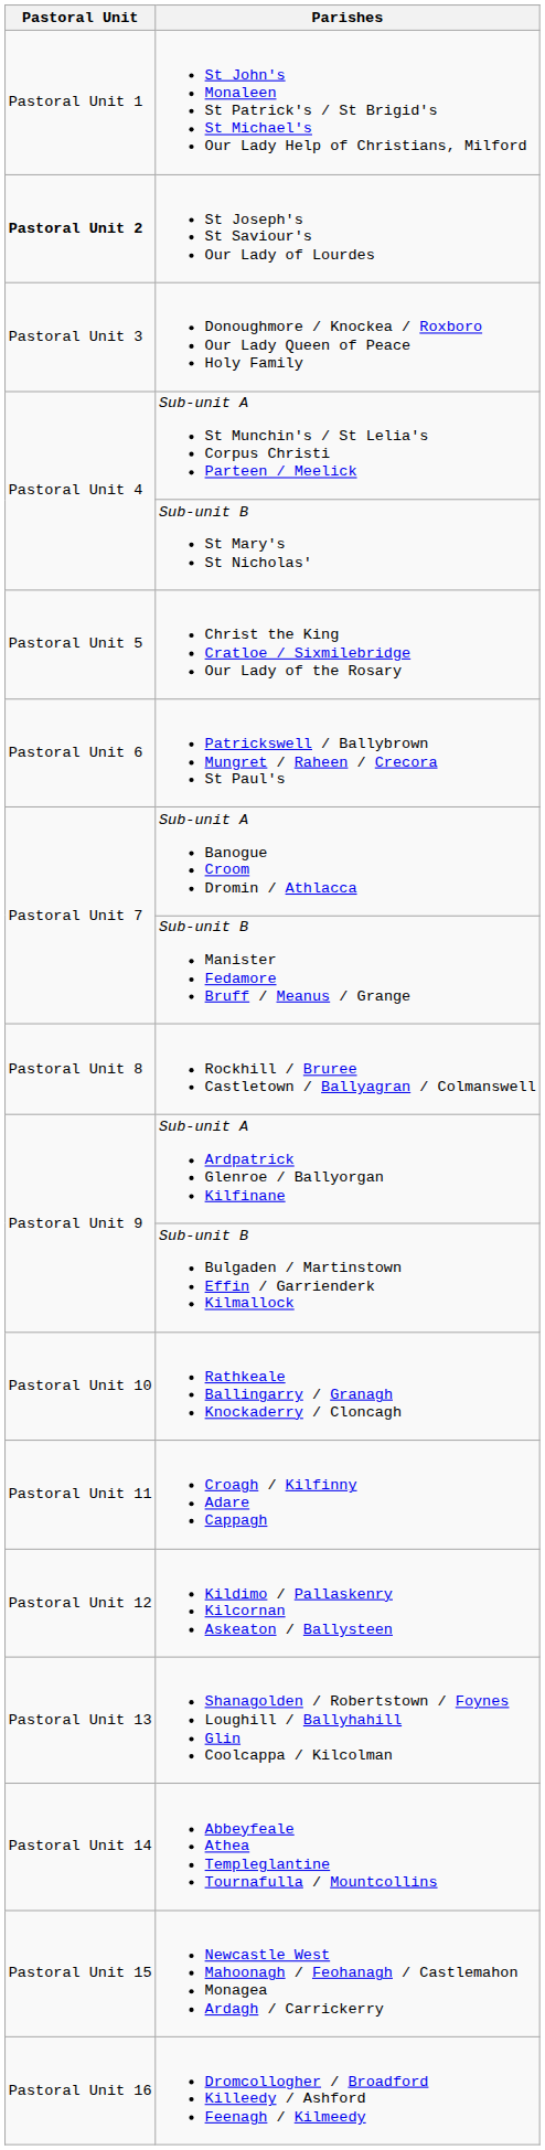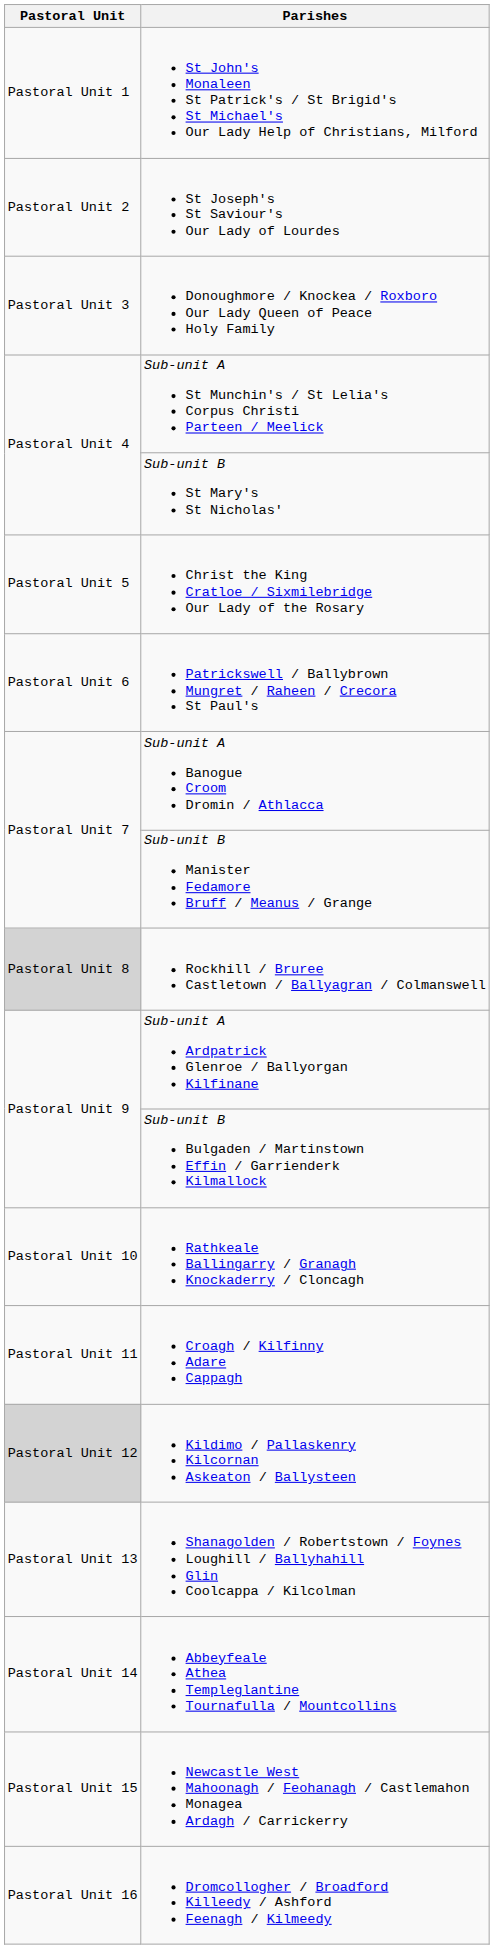St Joseph's St Saviour's Our Lady of Lourdes | Pastoral Unit: bold -> normal
Rockhill / Bruree Castletown / Ballyagran / Colmanswell | Pastoral Unit: no background -> lightgrey background
Kildimo / Pallaskenry Kilcornan Askeaton / Ballysteen | Pastoral Unit: no background -> lightgrey background
